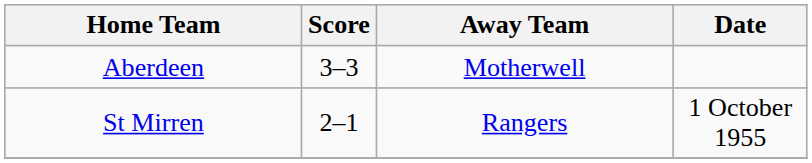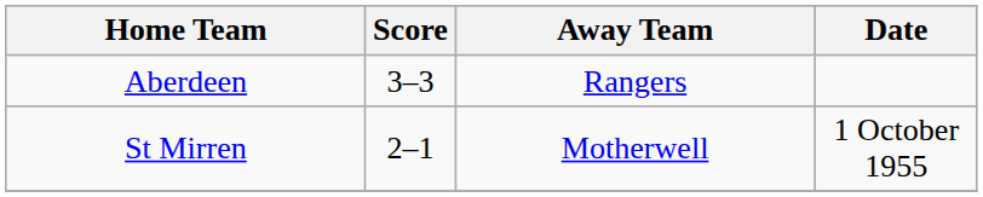Aberdeen | Away Team: Motherwell -> Rangers
St Mirren | Away Team: Rangers -> Motherwell
